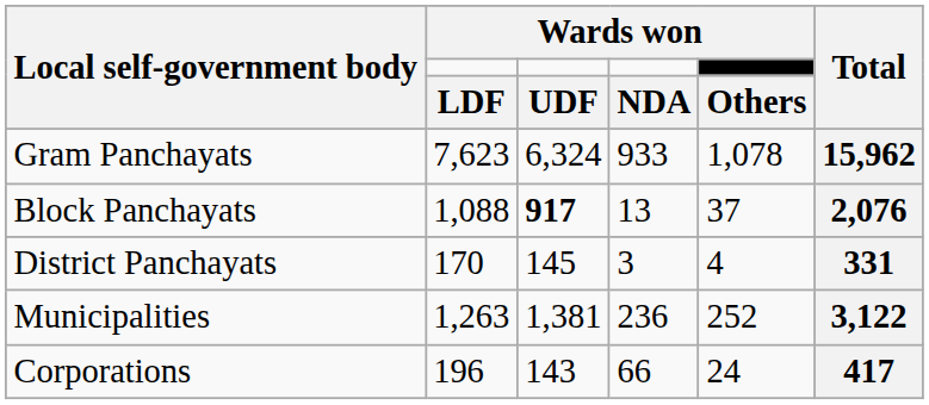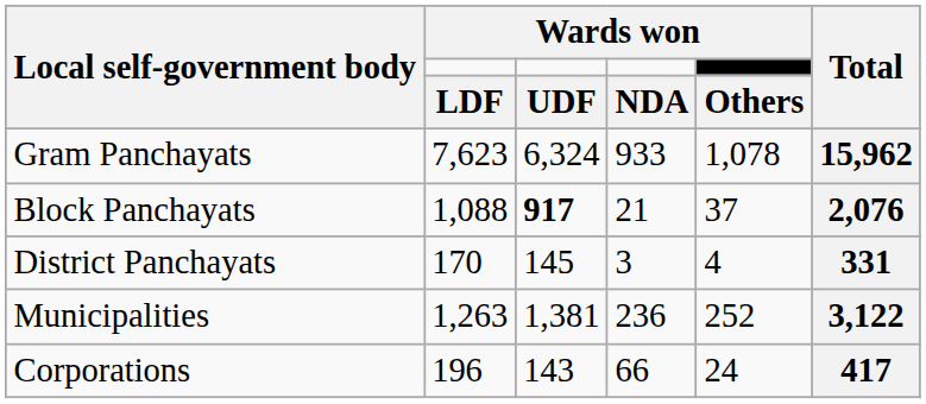Block Panchayats | column 4: 13 -> 21
